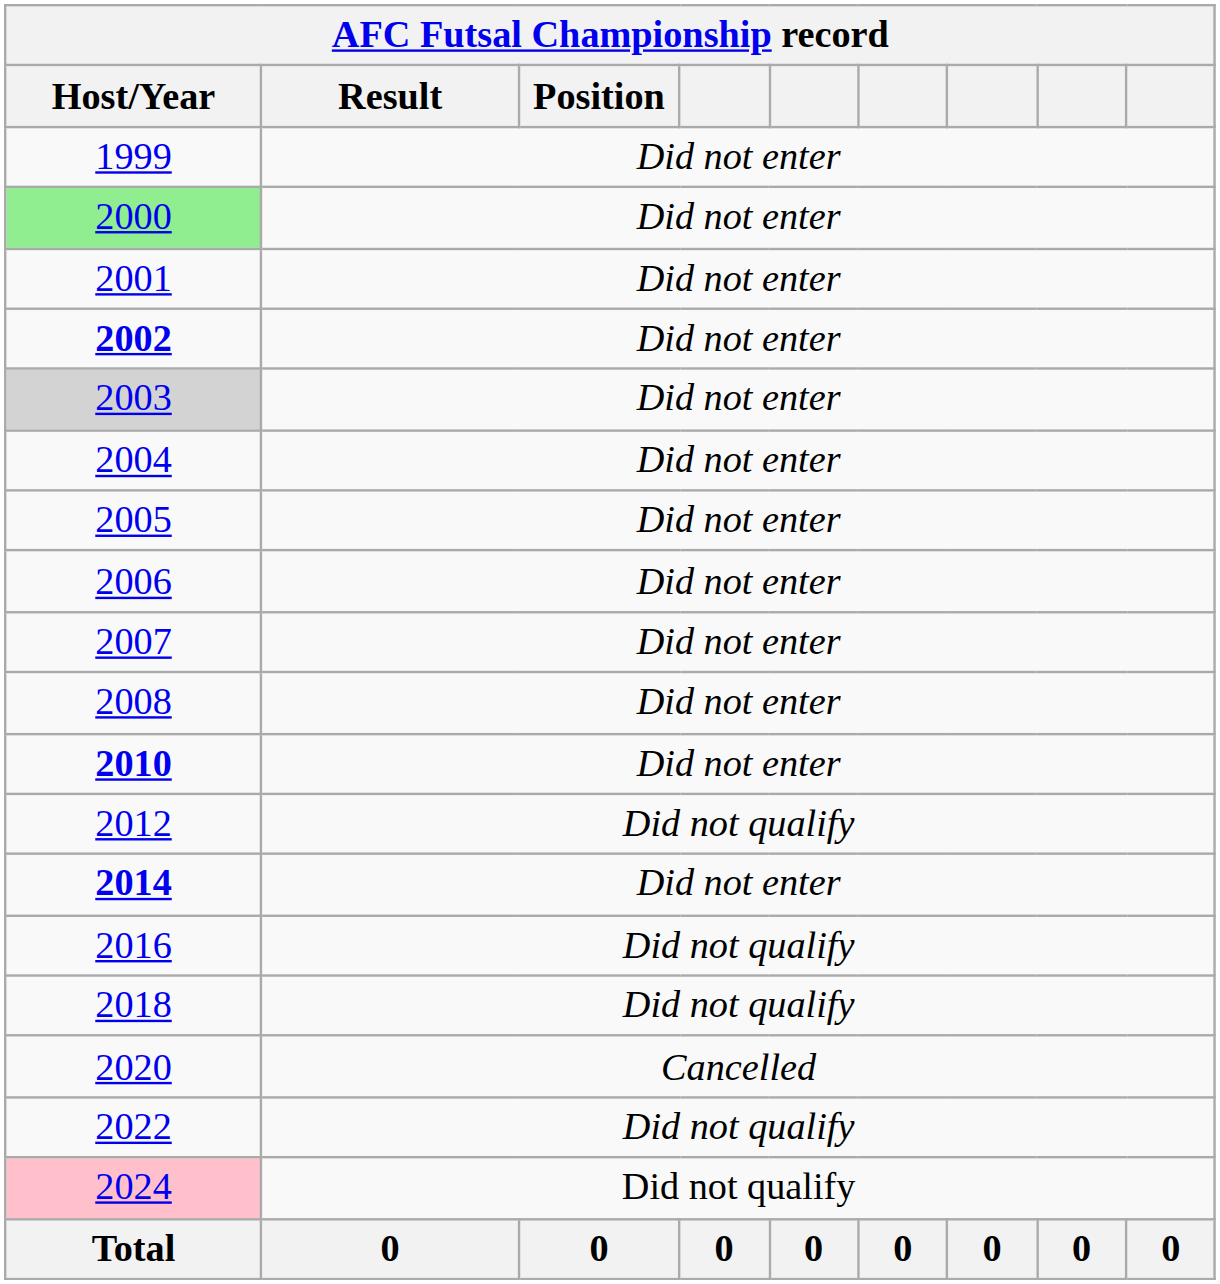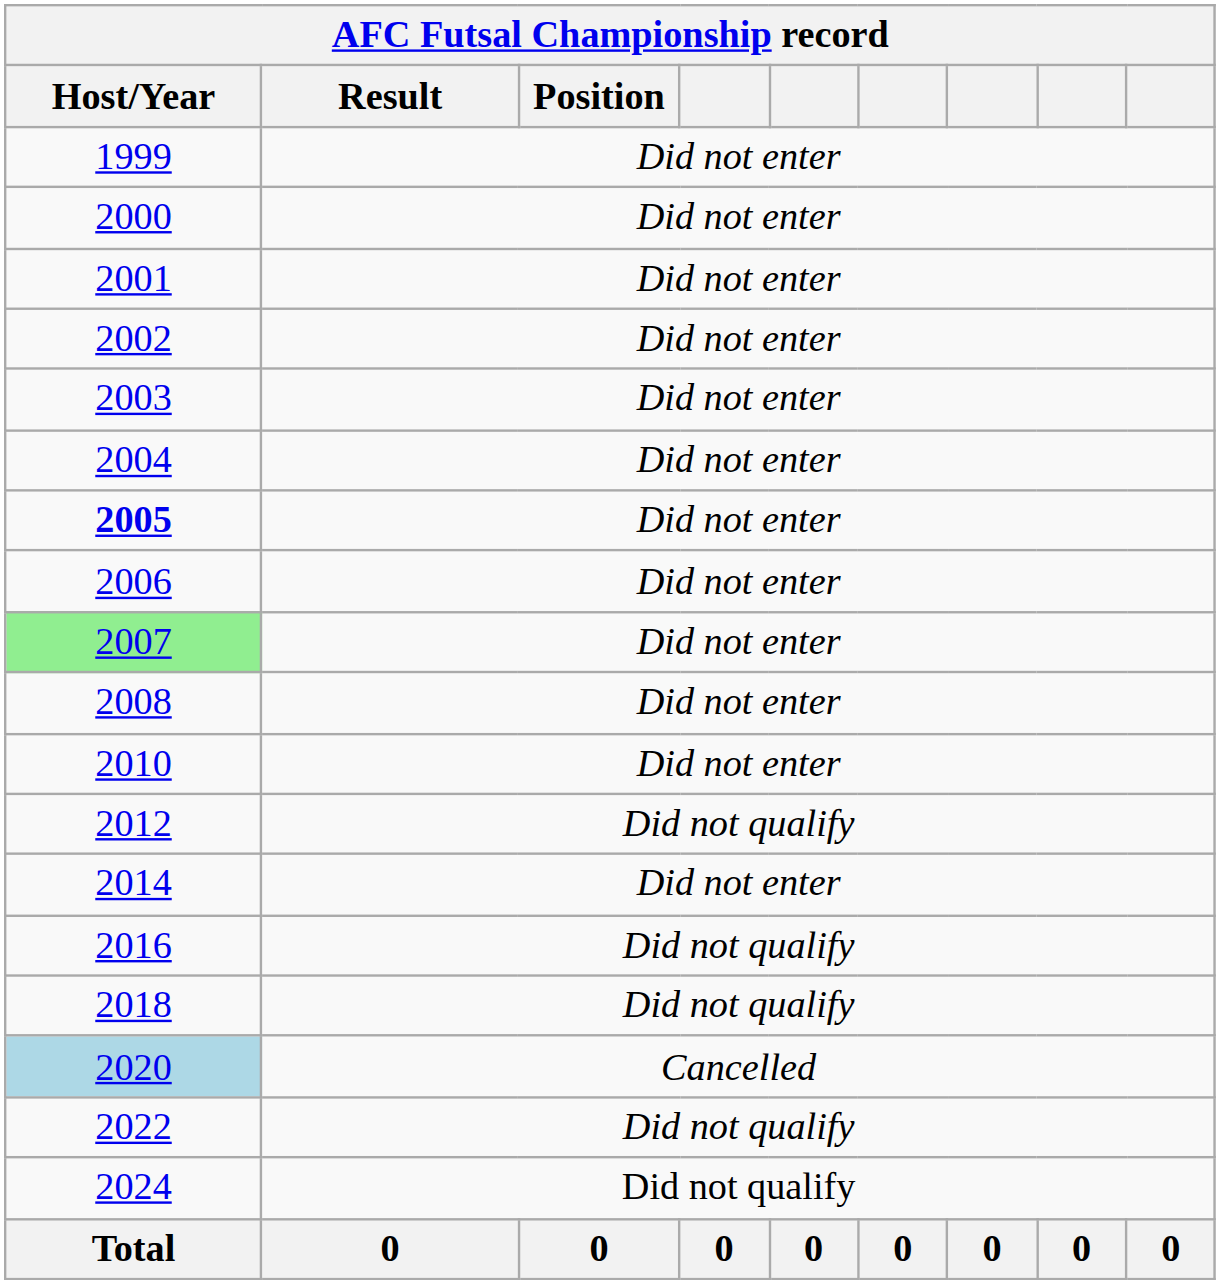2000 | Host/Year: lightgreen background -> no background
2002 | Host/Year: bold -> normal
2003 | Host/Year: lightgrey background -> no background
2005 | Host/Year: normal -> bold
2007 | Host/Year: no background -> lightgreen background
2010 | Host/Year: bold -> normal
2014 | Host/Year: bold -> normal
2020 | Host/Year: no background -> lightblue background
2024 | Host/Year: pink background -> no background
